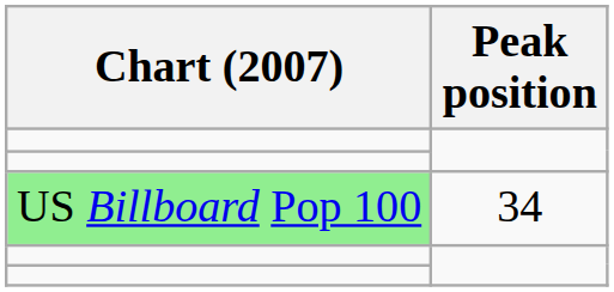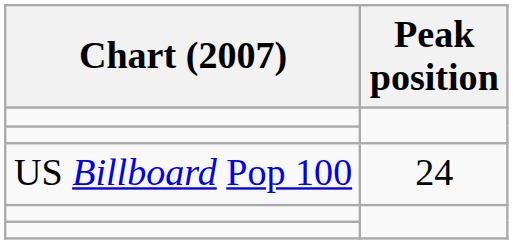row 4 | Chart (2007): lightgreen background -> no background
row 4 | Peak position: 34 -> 24
